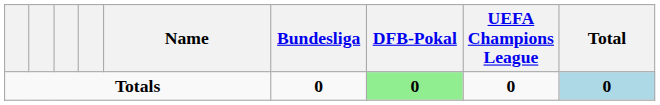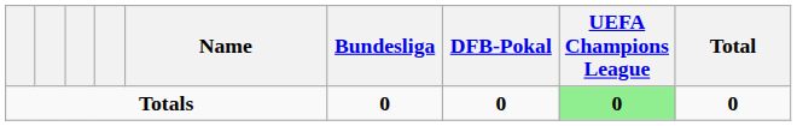row 2 | DFB-Pokal: lightgreen background -> no background
row 2 | UEFA Champions League: no background -> lightgreen background
row 2 | Total: lightblue background -> no background
